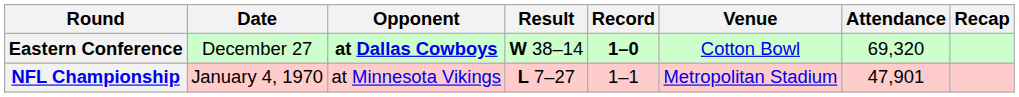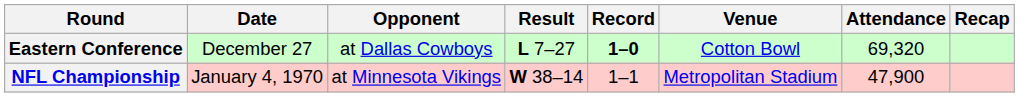Eastern Conference | Opponent: bold -> normal
Eastern Conference | Result: W 38–14 -> L 7–27
NFL Championship | Result: L 7–27 -> W 38–14
NFL Championship | Attendance: 47,901 -> 47,900
